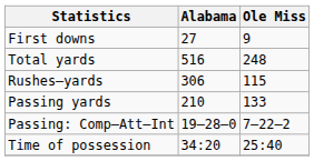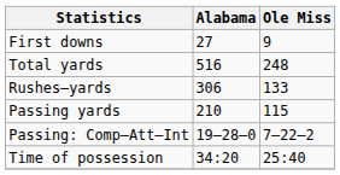Rushes–yards | Ole Miss: 115 -> 133
Passing yards | Ole Miss: 133 -> 115
